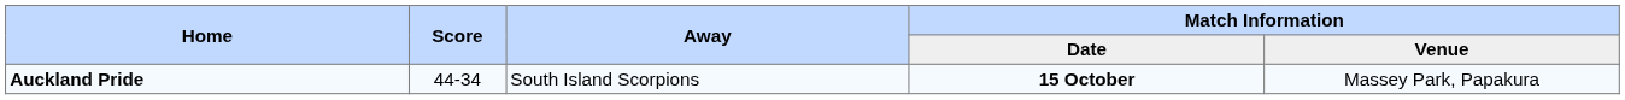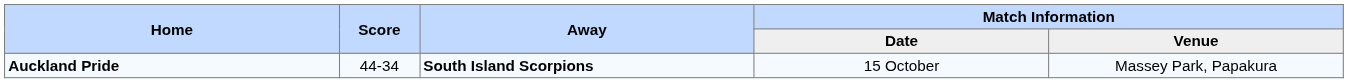Auckland Pride | Away: normal -> bold
Auckland Pride | Match Information / Date: bold -> normal
